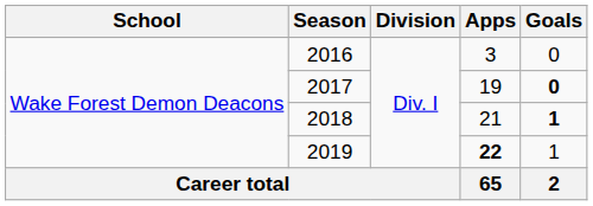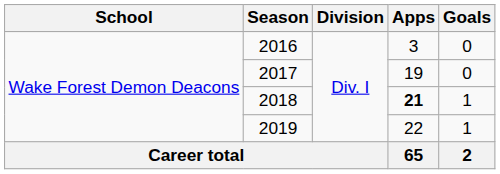2017 | Goals: bold -> normal
2018 | Apps: normal -> bold
2018 | Goals: bold -> normal
2019 | Apps: bold -> normal
